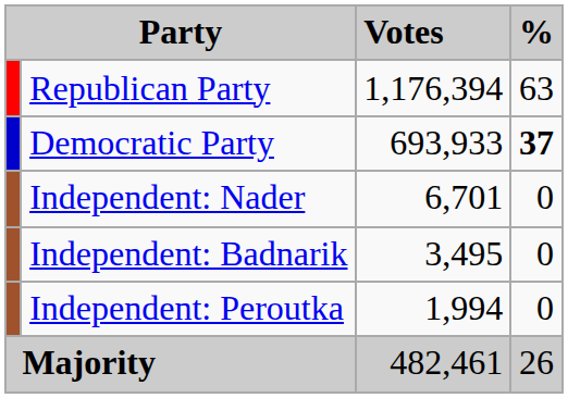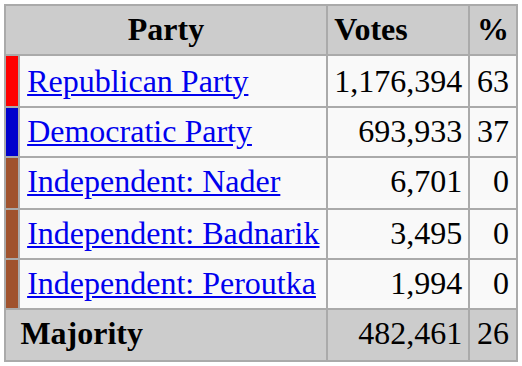Democratic Party | %: bold -> normal
